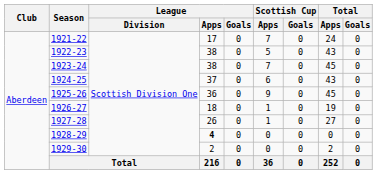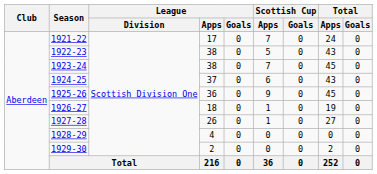1928-29 | League / Apps: bold -> normal
